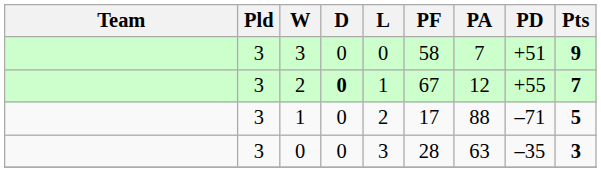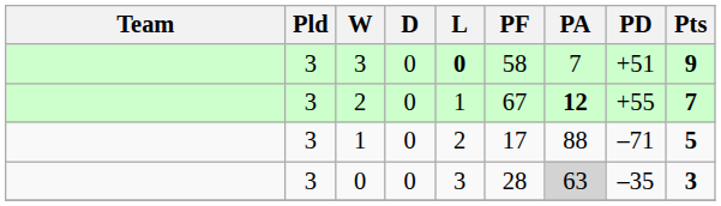row 2 | L: normal -> bold
row 3 | D: bold -> normal
row 3 | PA: normal -> bold
row 5 | PA: no background -> lightgrey background
